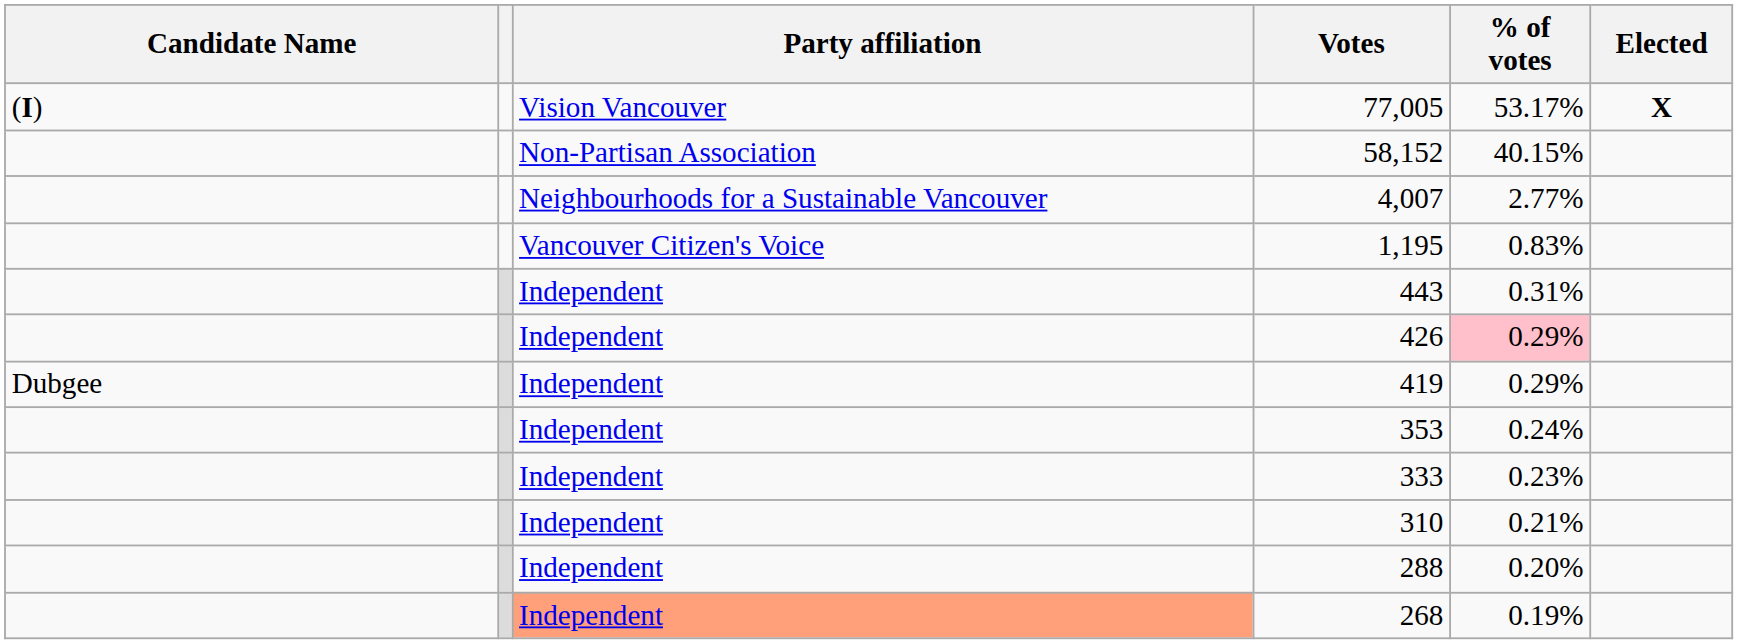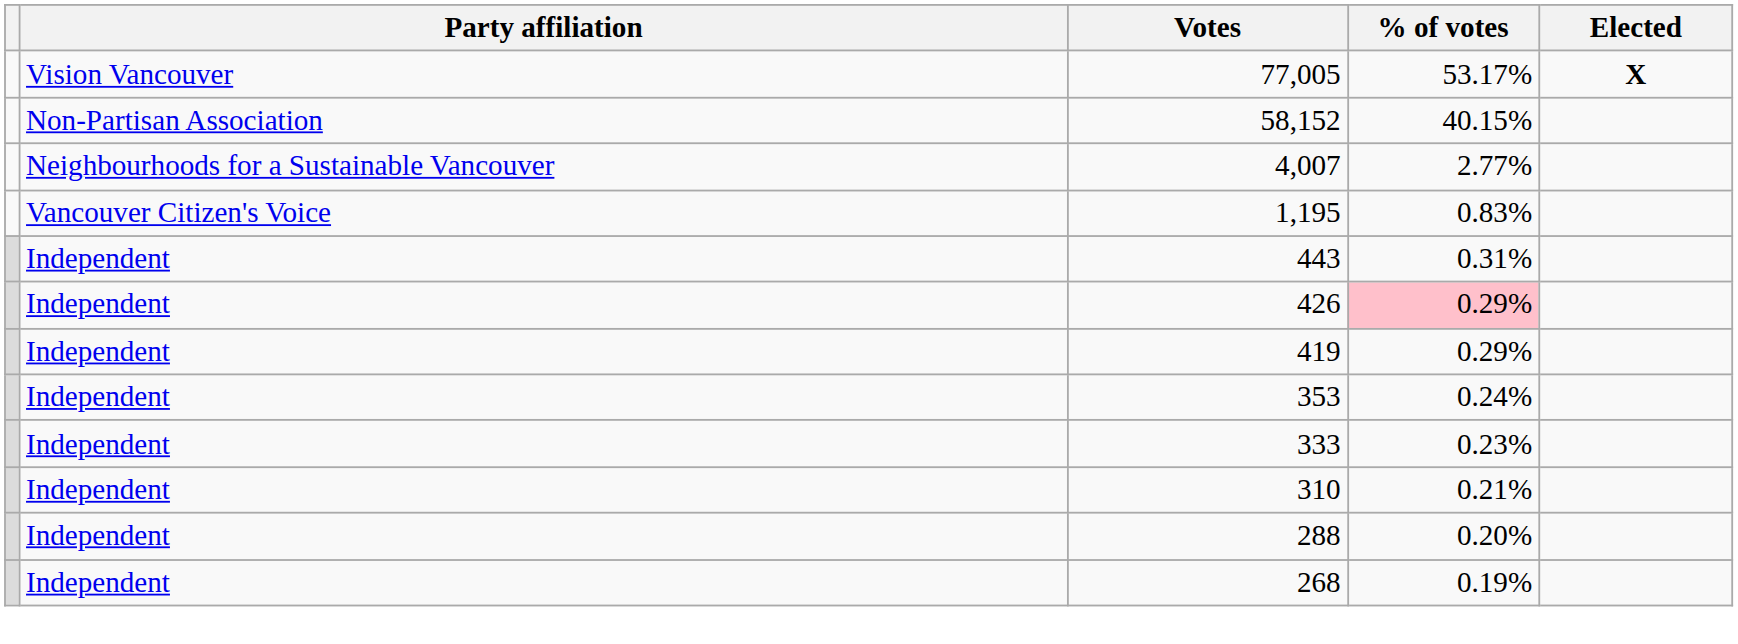- column: Candidate Name | (I) | Dubgee
268 | Party affiliation: lightsalmon background -> no background
